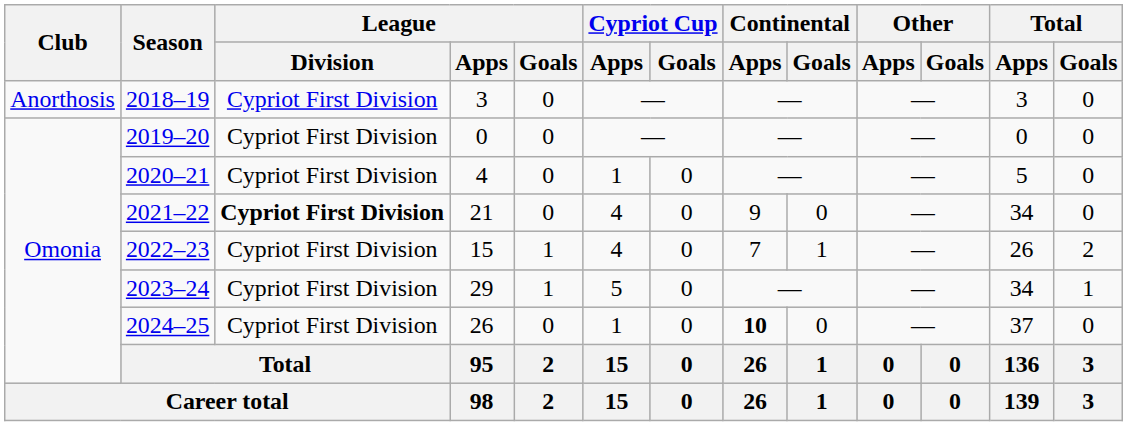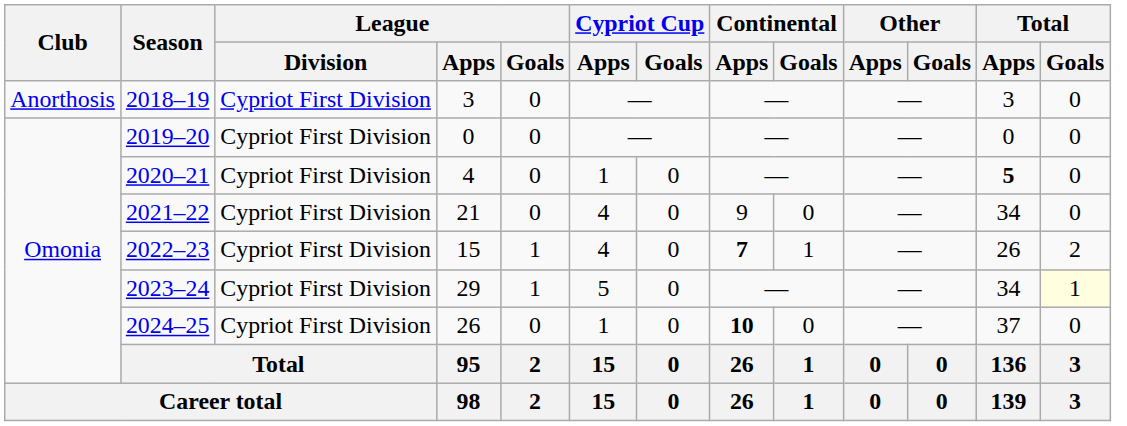2020–21 | Total / Apps: normal -> bold
2021–22 | League / Division: bold -> normal
2022–23 | Continental / Apps: normal -> bold
2023–24 | Total / Goals: no background -> lightyellow background
